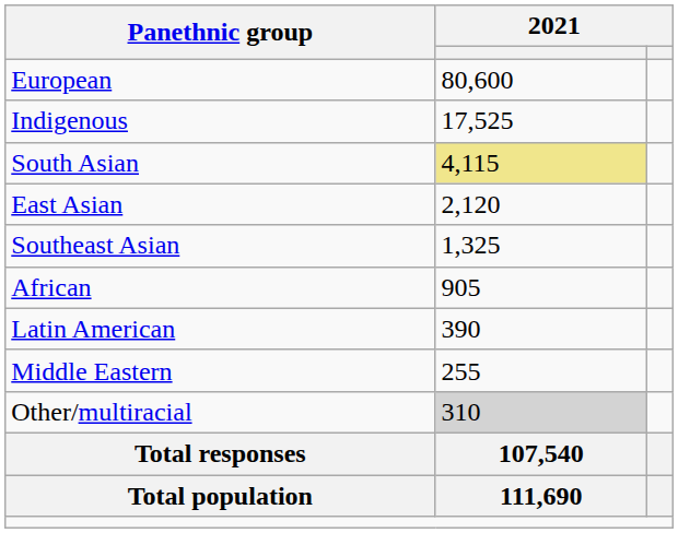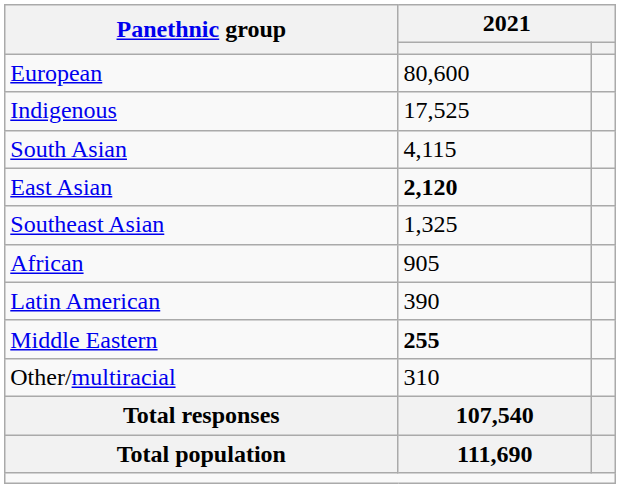South Asian | column 2: khaki background -> no background
East Asian | column 2: normal -> bold
Middle Eastern | column 2: normal -> bold
Other/multiracial | column 2: lightgrey background -> no background
